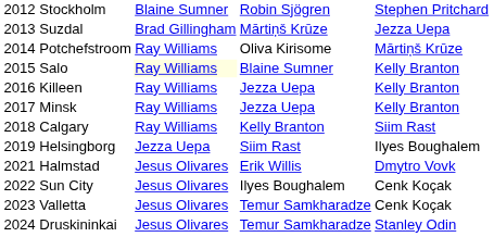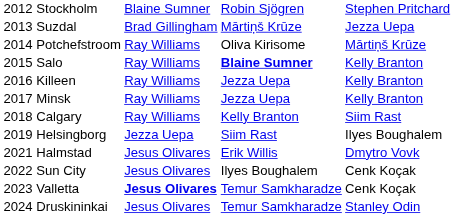2015 Salo | column 2: lightyellow background -> no background
2015 Salo | column 3: normal -> bold
2023 Valletta | column 2: normal -> bold
